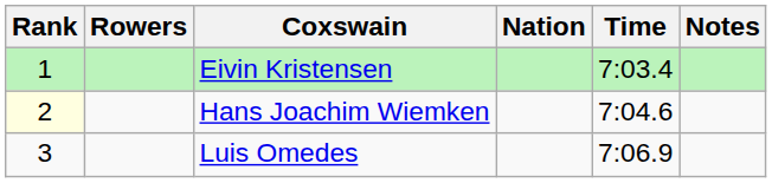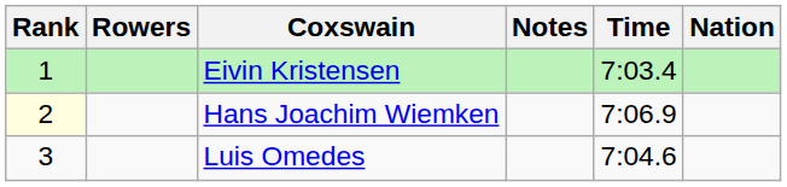columns swapped: Nation <-> Notes
Hans Joachim Wiemken | Time: 7:04.6 -> 7:06.9
Luis Omedes | Time: 7:06.9 -> 7:04.6
